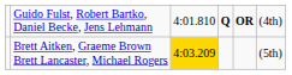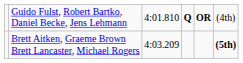Brett Aitken, Graeme Brown Brett Lancaster, Michael Rogers | column 3: gold background -> no background
Brett Aitken, Graeme Brown Brett Lancaster, Michael Rogers | column 6: normal -> bold
